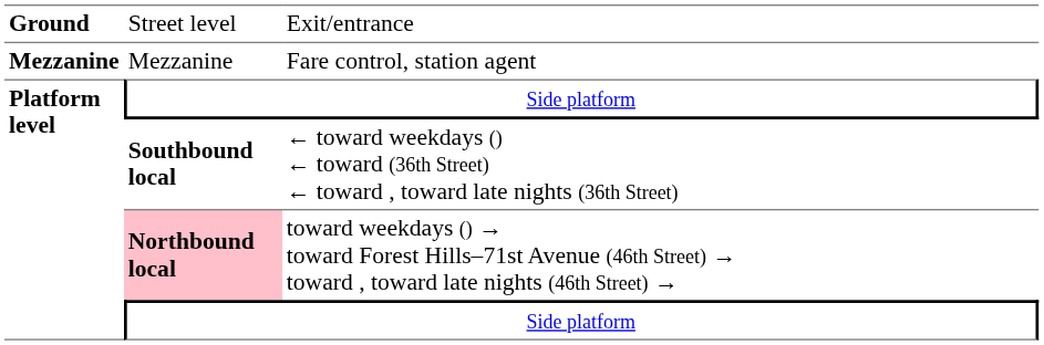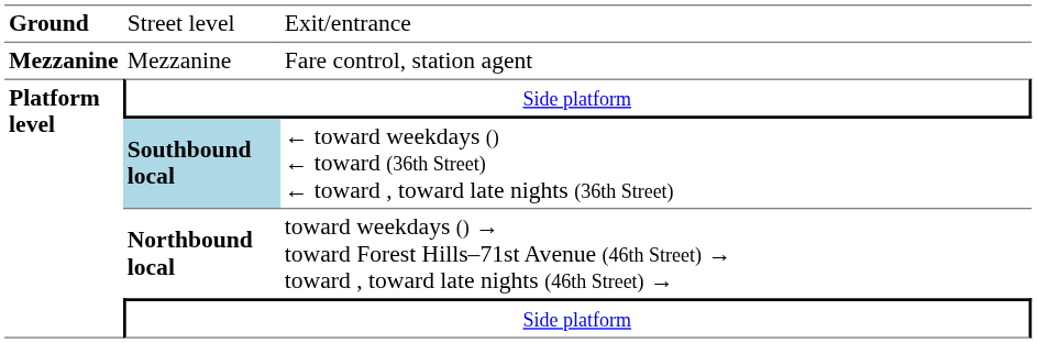Southbound local | column 2: no background -> lightblue background
Northbound local | column 2: pink background -> no background
